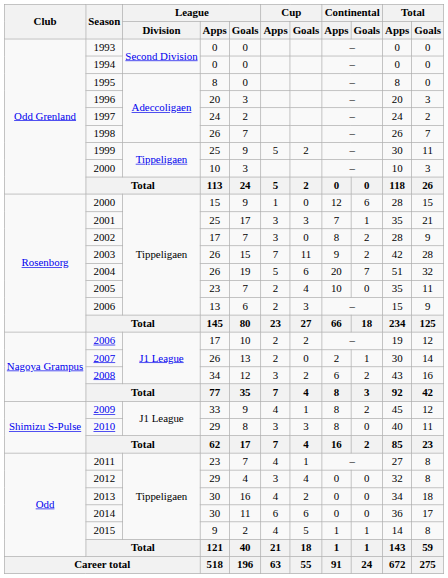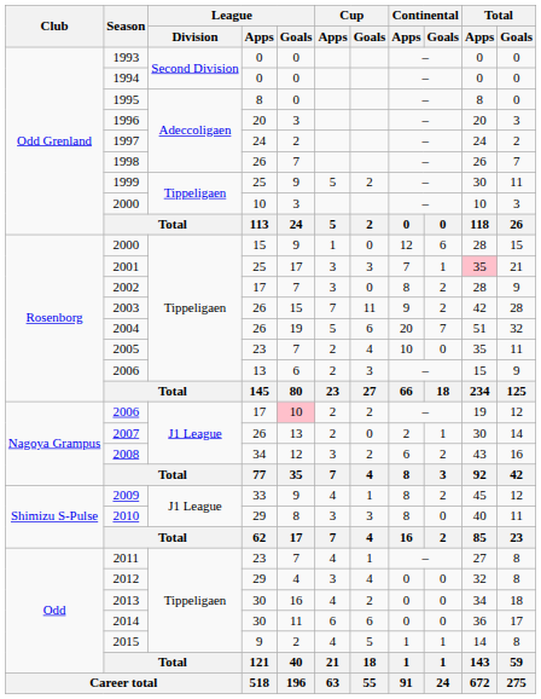2001 | Total / Apps: no background -> pink background
2006 / 17 | League / Goals: no background -> pink background
